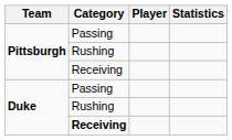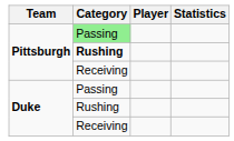Pittsburgh / Passing | Category: no background -> lightgreen background
Pittsburgh / Rushing | Category: normal -> bold
Duke / Receiving | Category: bold -> normal
